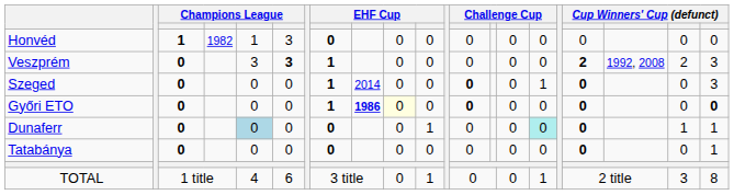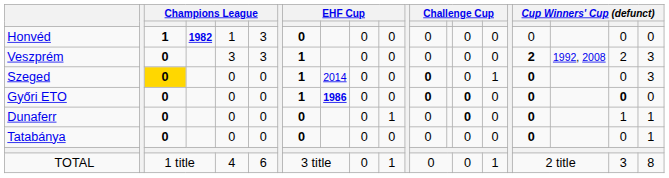Honvéd | column 4: normal -> bold
Veszprém | column 6: bold -> normal
Szeged | column 3: no background -> gold background
Győri ETO | column 10: lightyellow background -> no background
Győri ETO | column 15: normal -> bold
Győri ETO | column 20: normal -> bold
Győri ETO | column 21: bold -> normal
Dunaferr | column 5: lightblue background -> no background
Dunaferr | column 15: normal -> bold
Dunaferr | column 16: paleturquoise background -> no background
